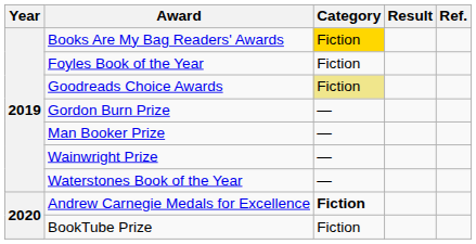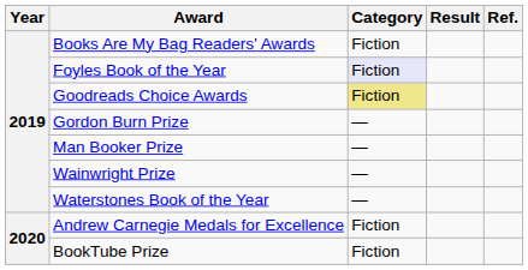Books Are My Bag Readers' Awards | Category: gold background -> no background
Foyles Book of the Year | Category: no background -> lavender background
Andrew Carnegie Medals for Excellence | Category: bold -> normal
